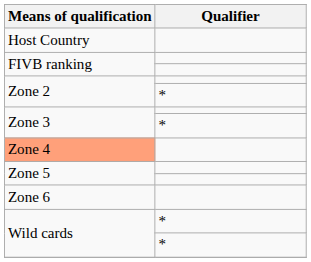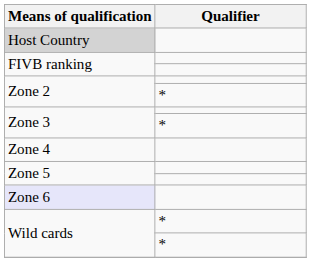row 2 | Means of qualification: no background -> lightgrey background
row 9 | Means of qualification: lightsalmon background -> no background
row 12 | Means of qualification: no background -> lavender background
